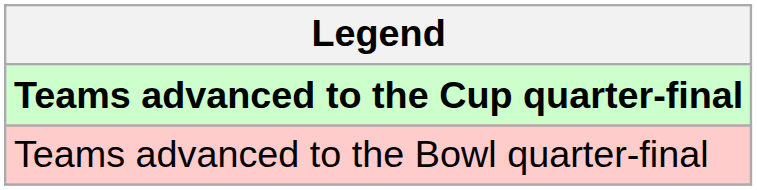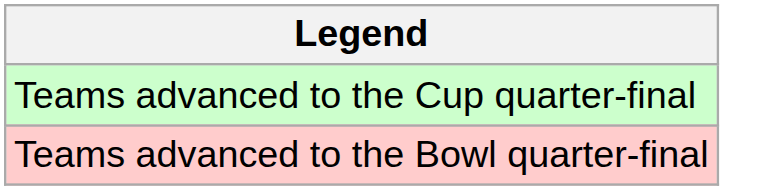row 2 | column 1: bold -> normal
